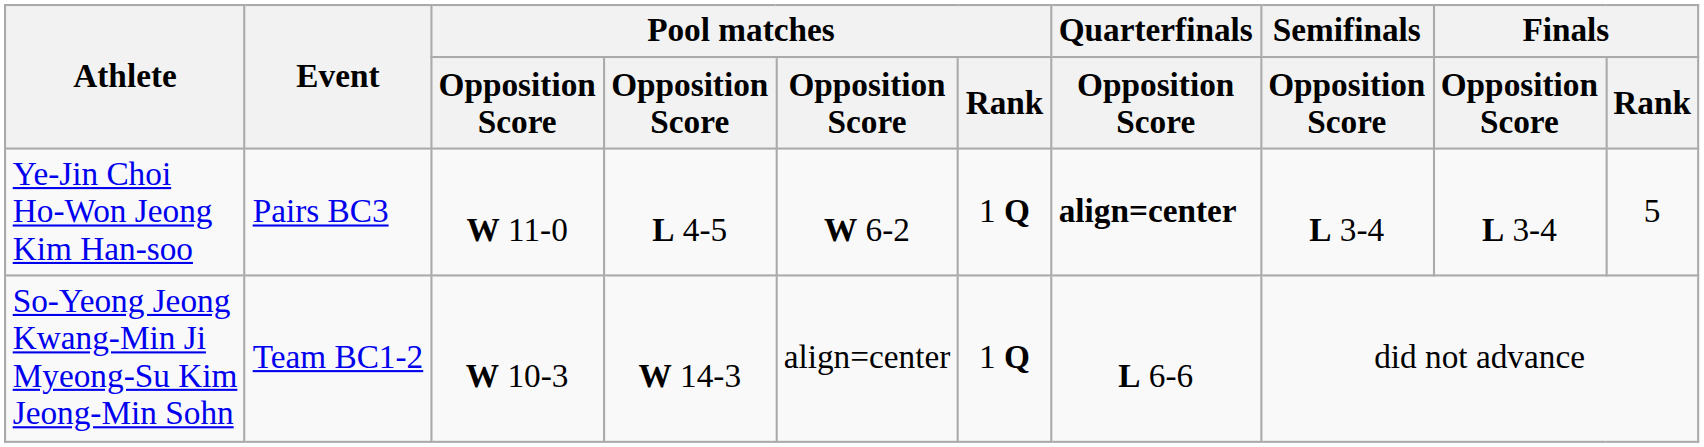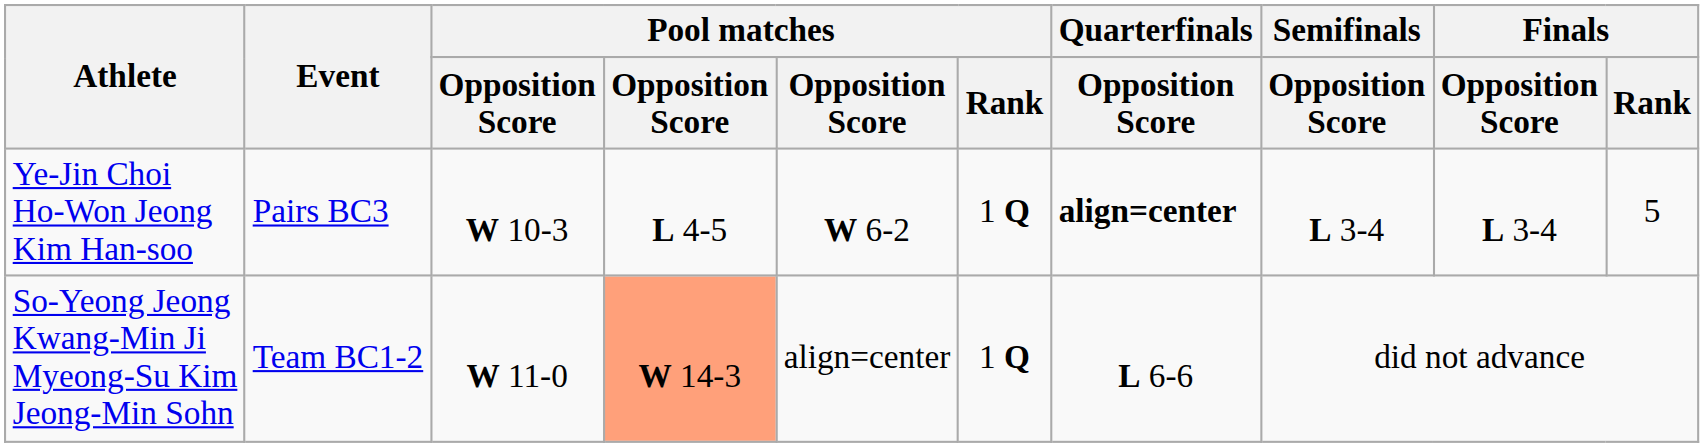Ye-Jin Choi Ho-Won Jeong Kim Han-soo | column 3: W 11-0 -> W 10-3
So-Yeong Jeong Kwang-Min Ji Myeong-Su Kim Jeong-Min Sohn | column 3: W 10-3 -> W 11-0
So-Yeong Jeong Kwang-Min Ji Myeong-Su Kim Jeong-Min Sohn | column 4: no background -> lightsalmon background
